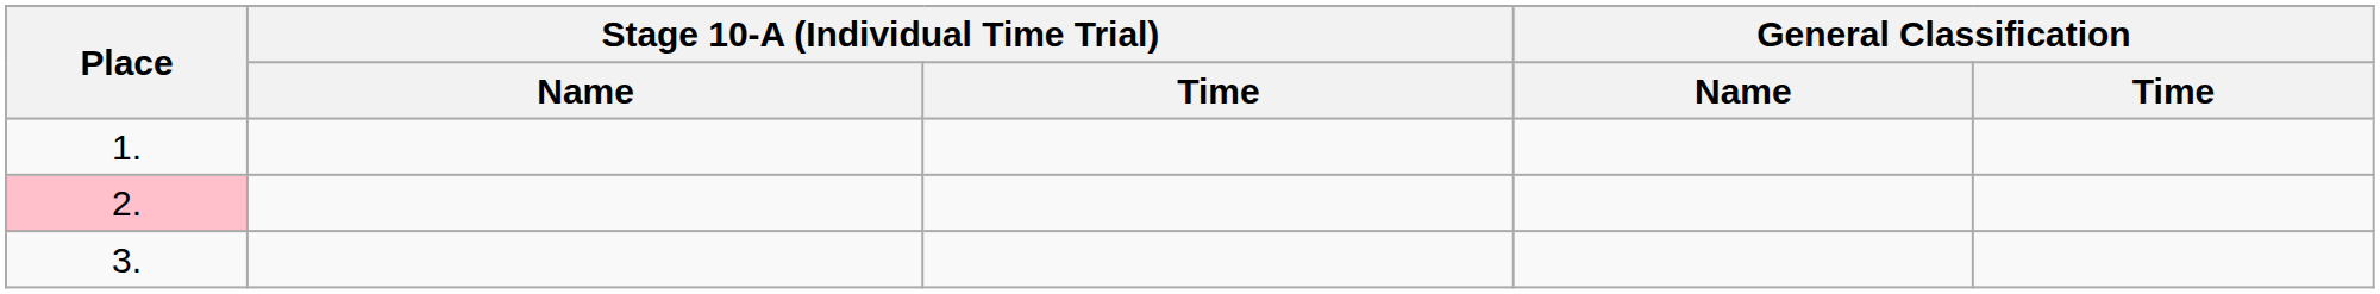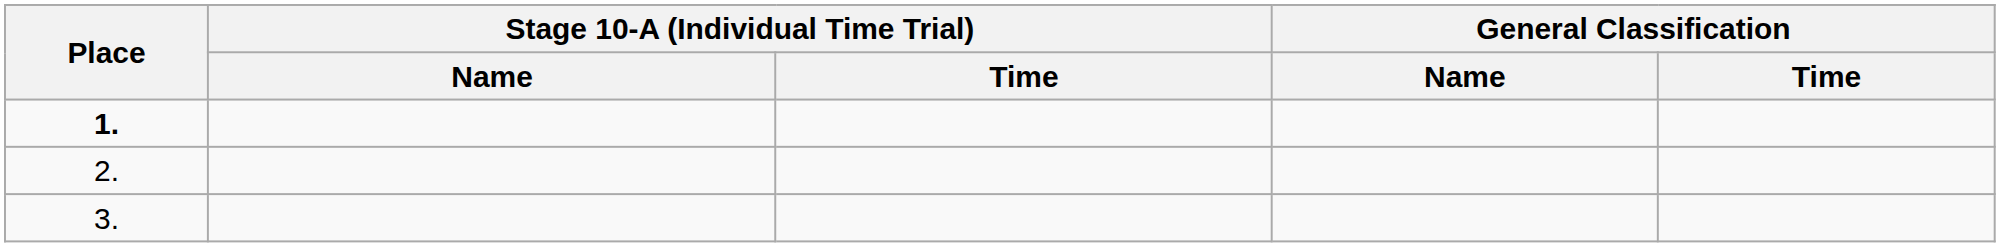1. | Place: normal -> bold
2. | Place: pink background -> no background
